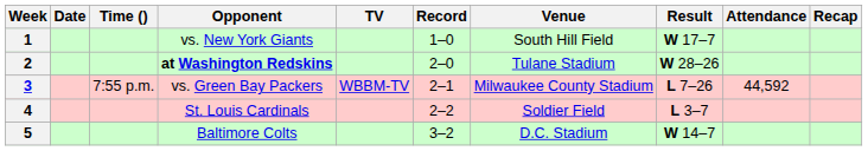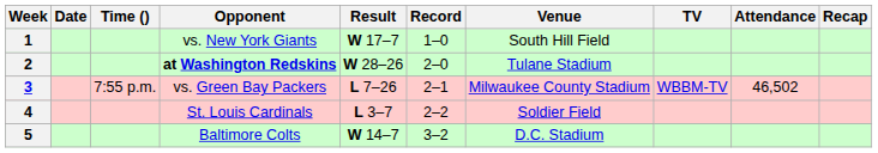columns swapped: Result <-> TV
3 | Attendance: 44,592 -> 46,502
